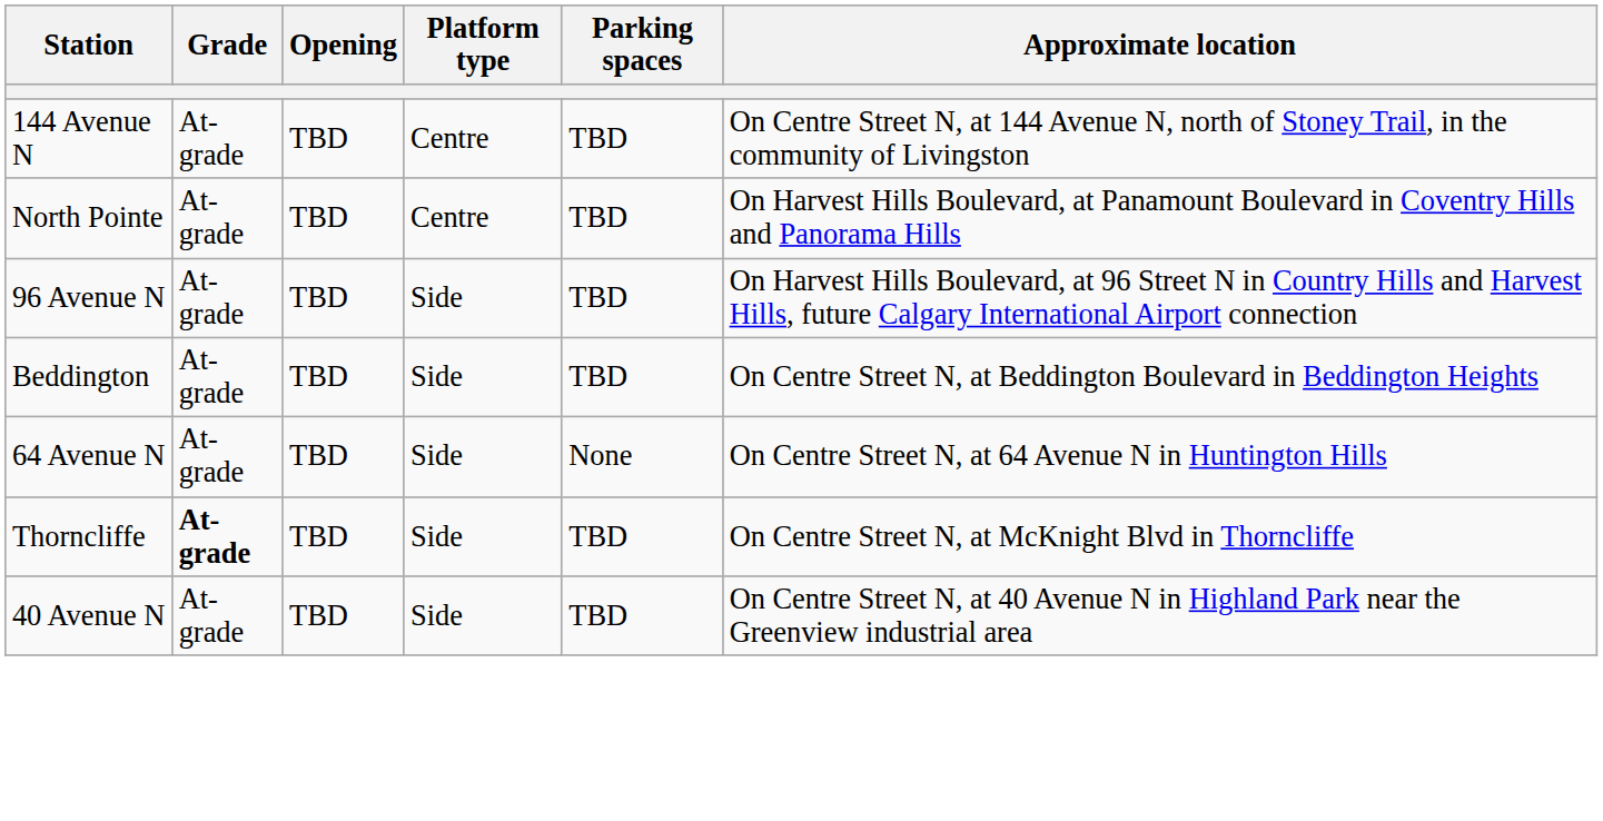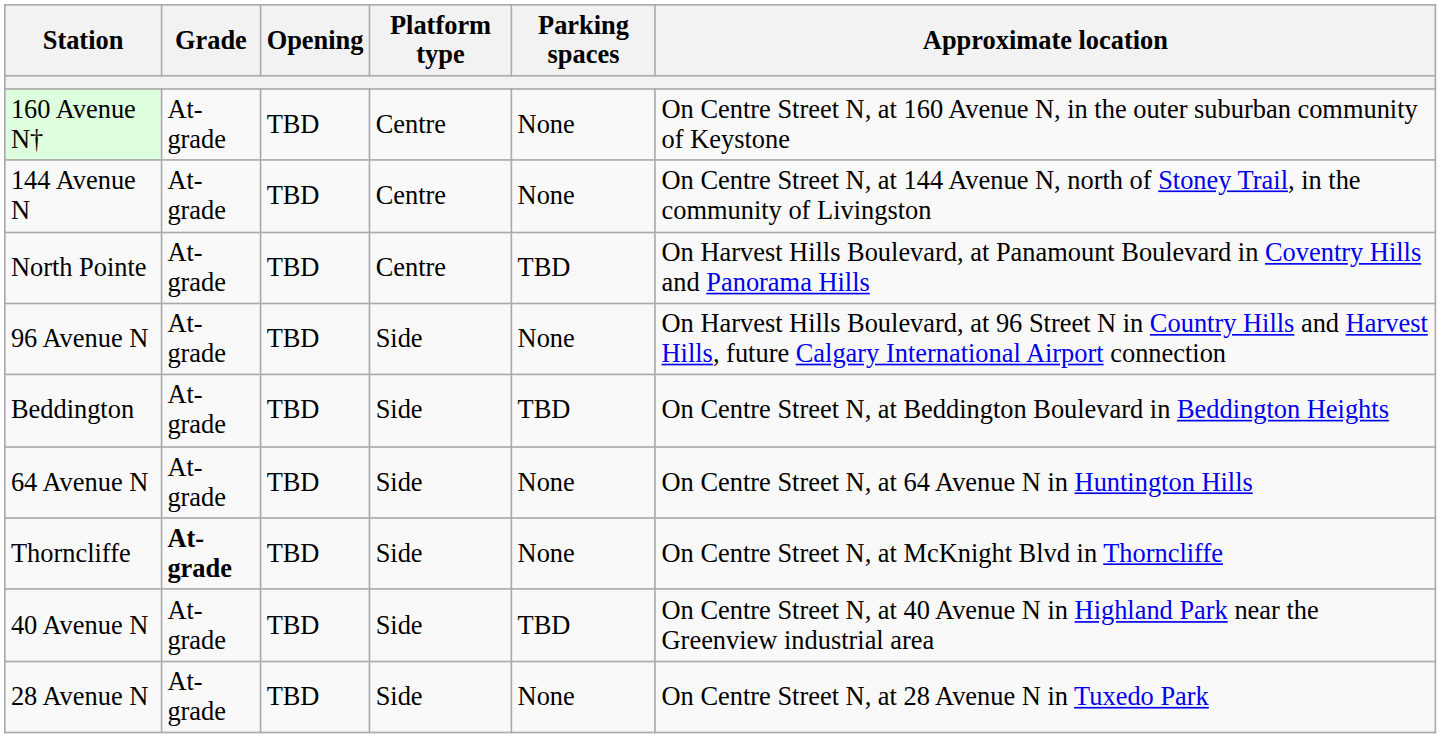+ row: 160 Avenue N† | At-grade | TBD | Centre | None | On Centre Street N, at 160 Avenue N, in the outer suburban community of Keystone
144 Avenue N | Parking spaces: TBD -> None
96 Avenue N | Parking spaces: TBD -> None
Thorncliffe | Parking spaces: TBD -> None
+ row: 28 Avenue N | At-grade | TBD | Side | None | On Centre Street N, at 28 Avenue N in Tuxedo Park
